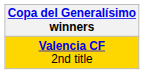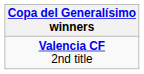row 2 | column 1: gold background -> no background
